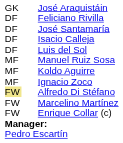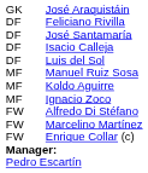Alfredo Di Stéfano | column 1: khaki background -> no background
